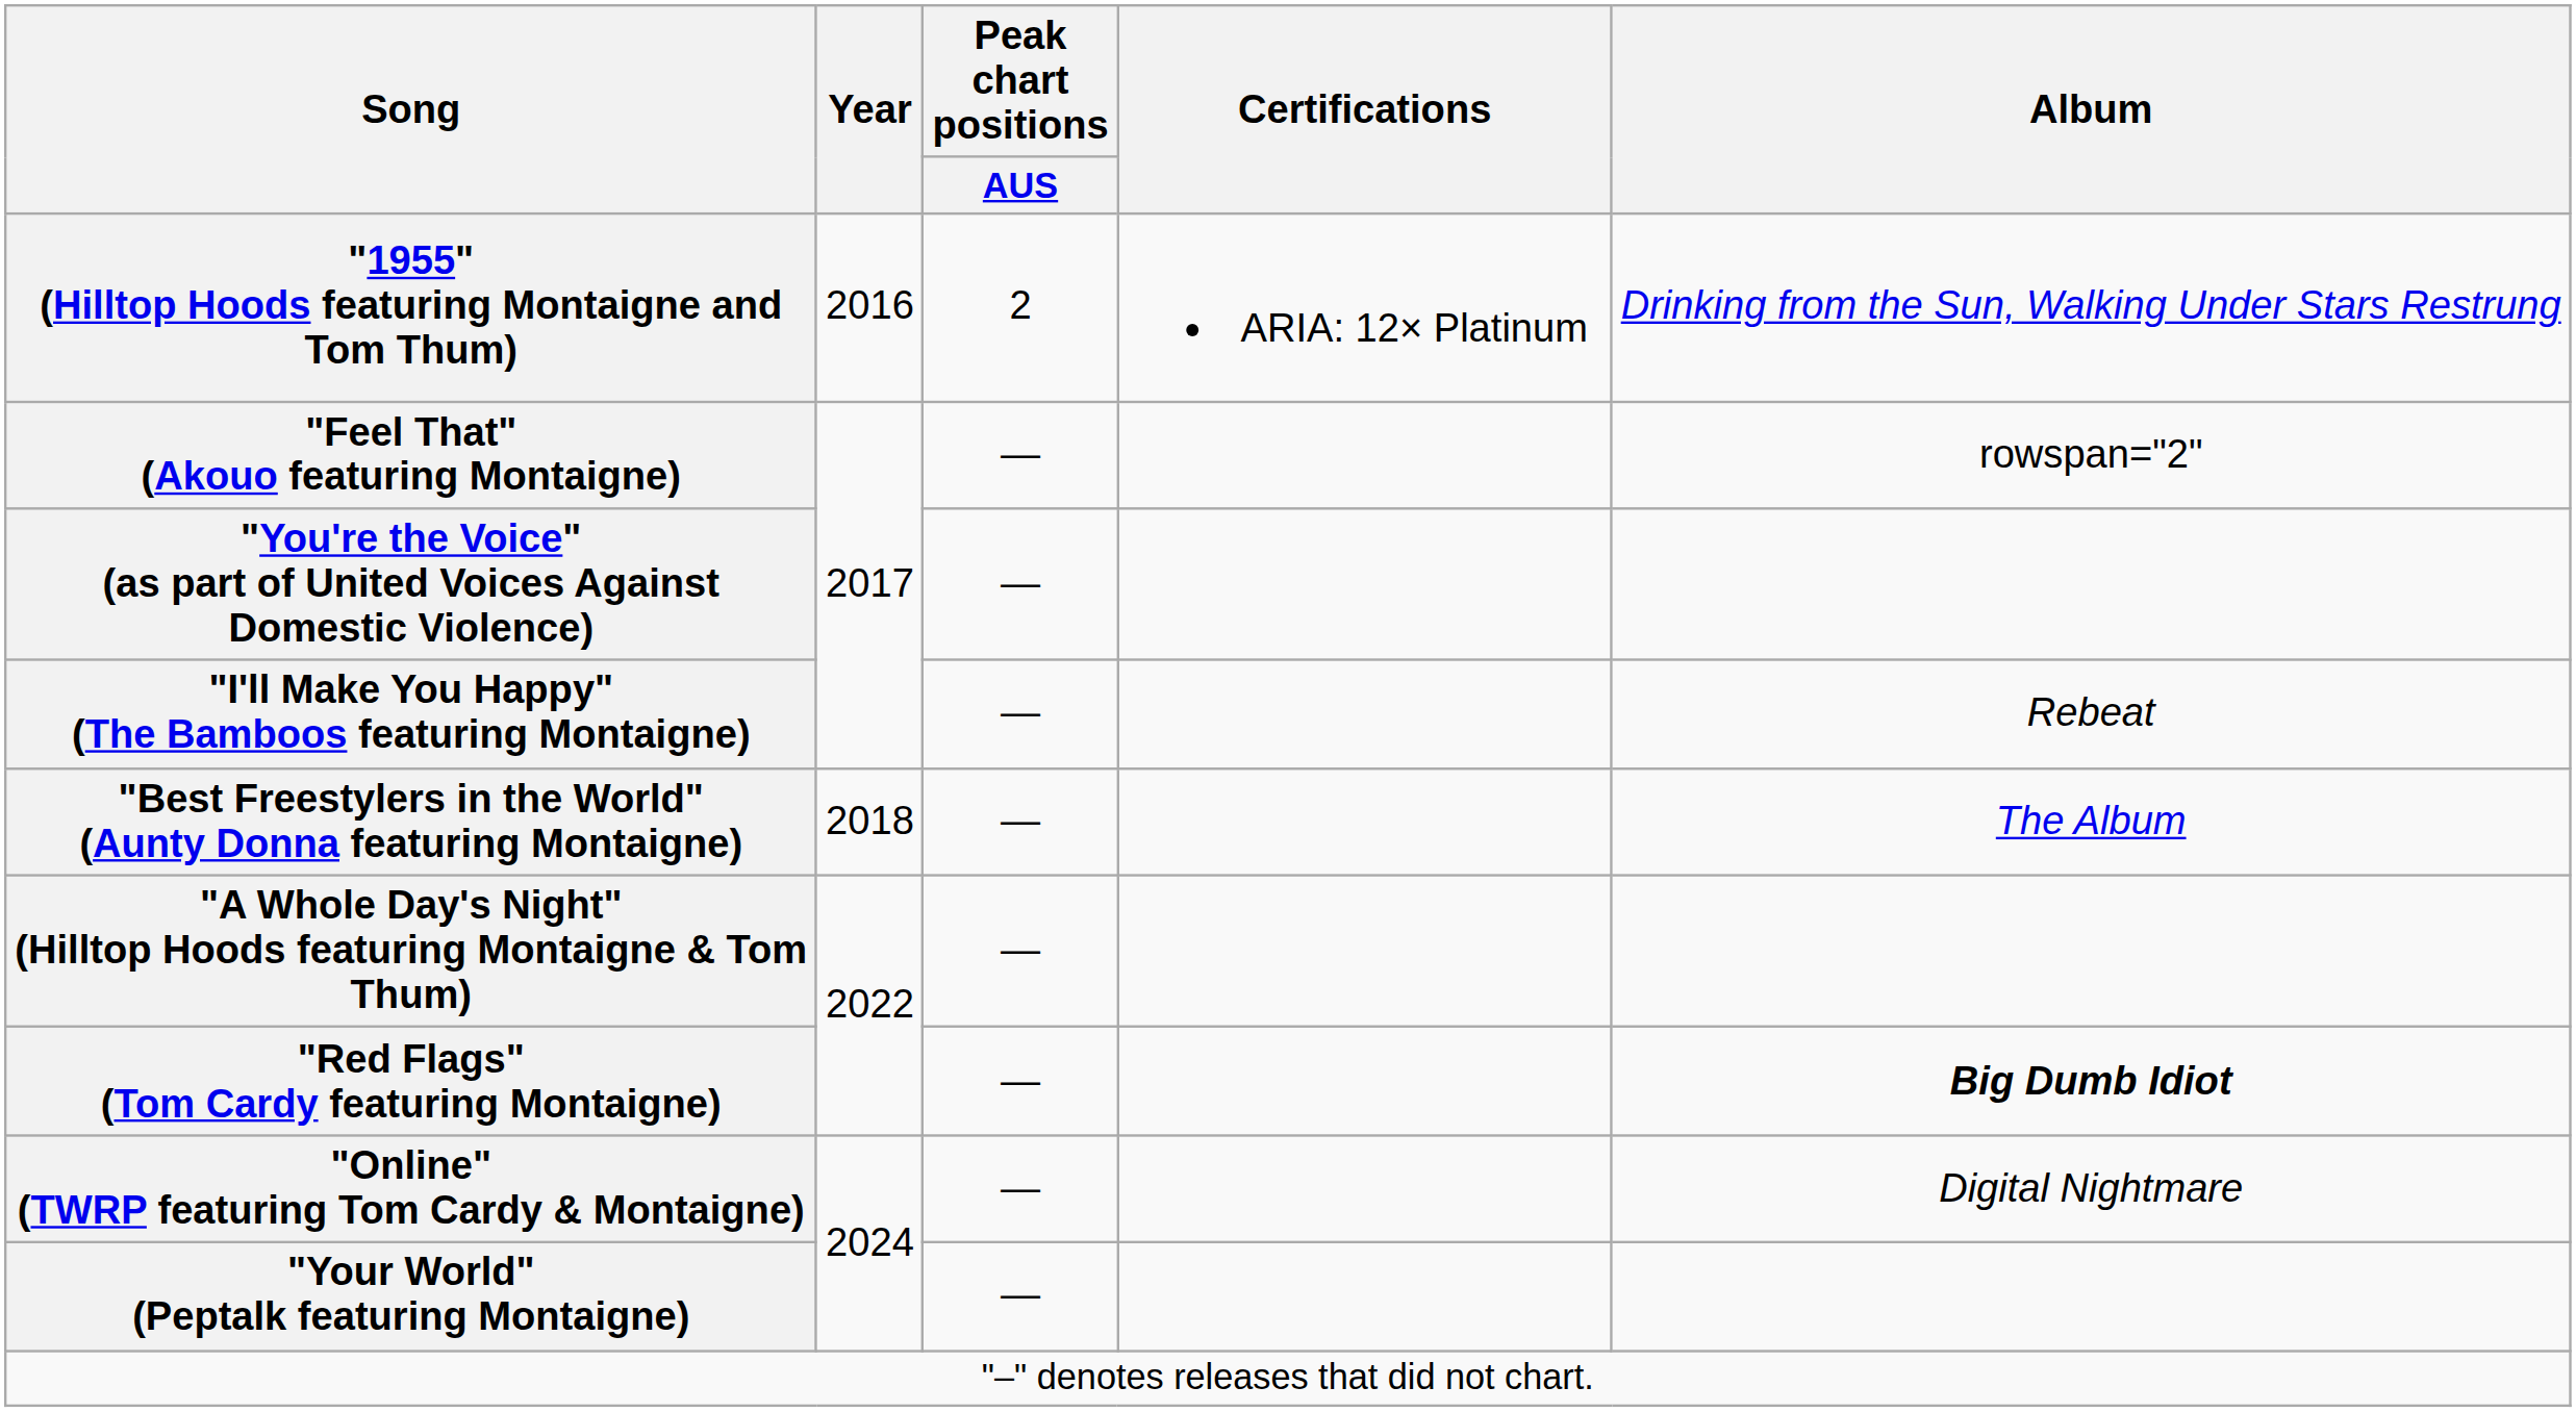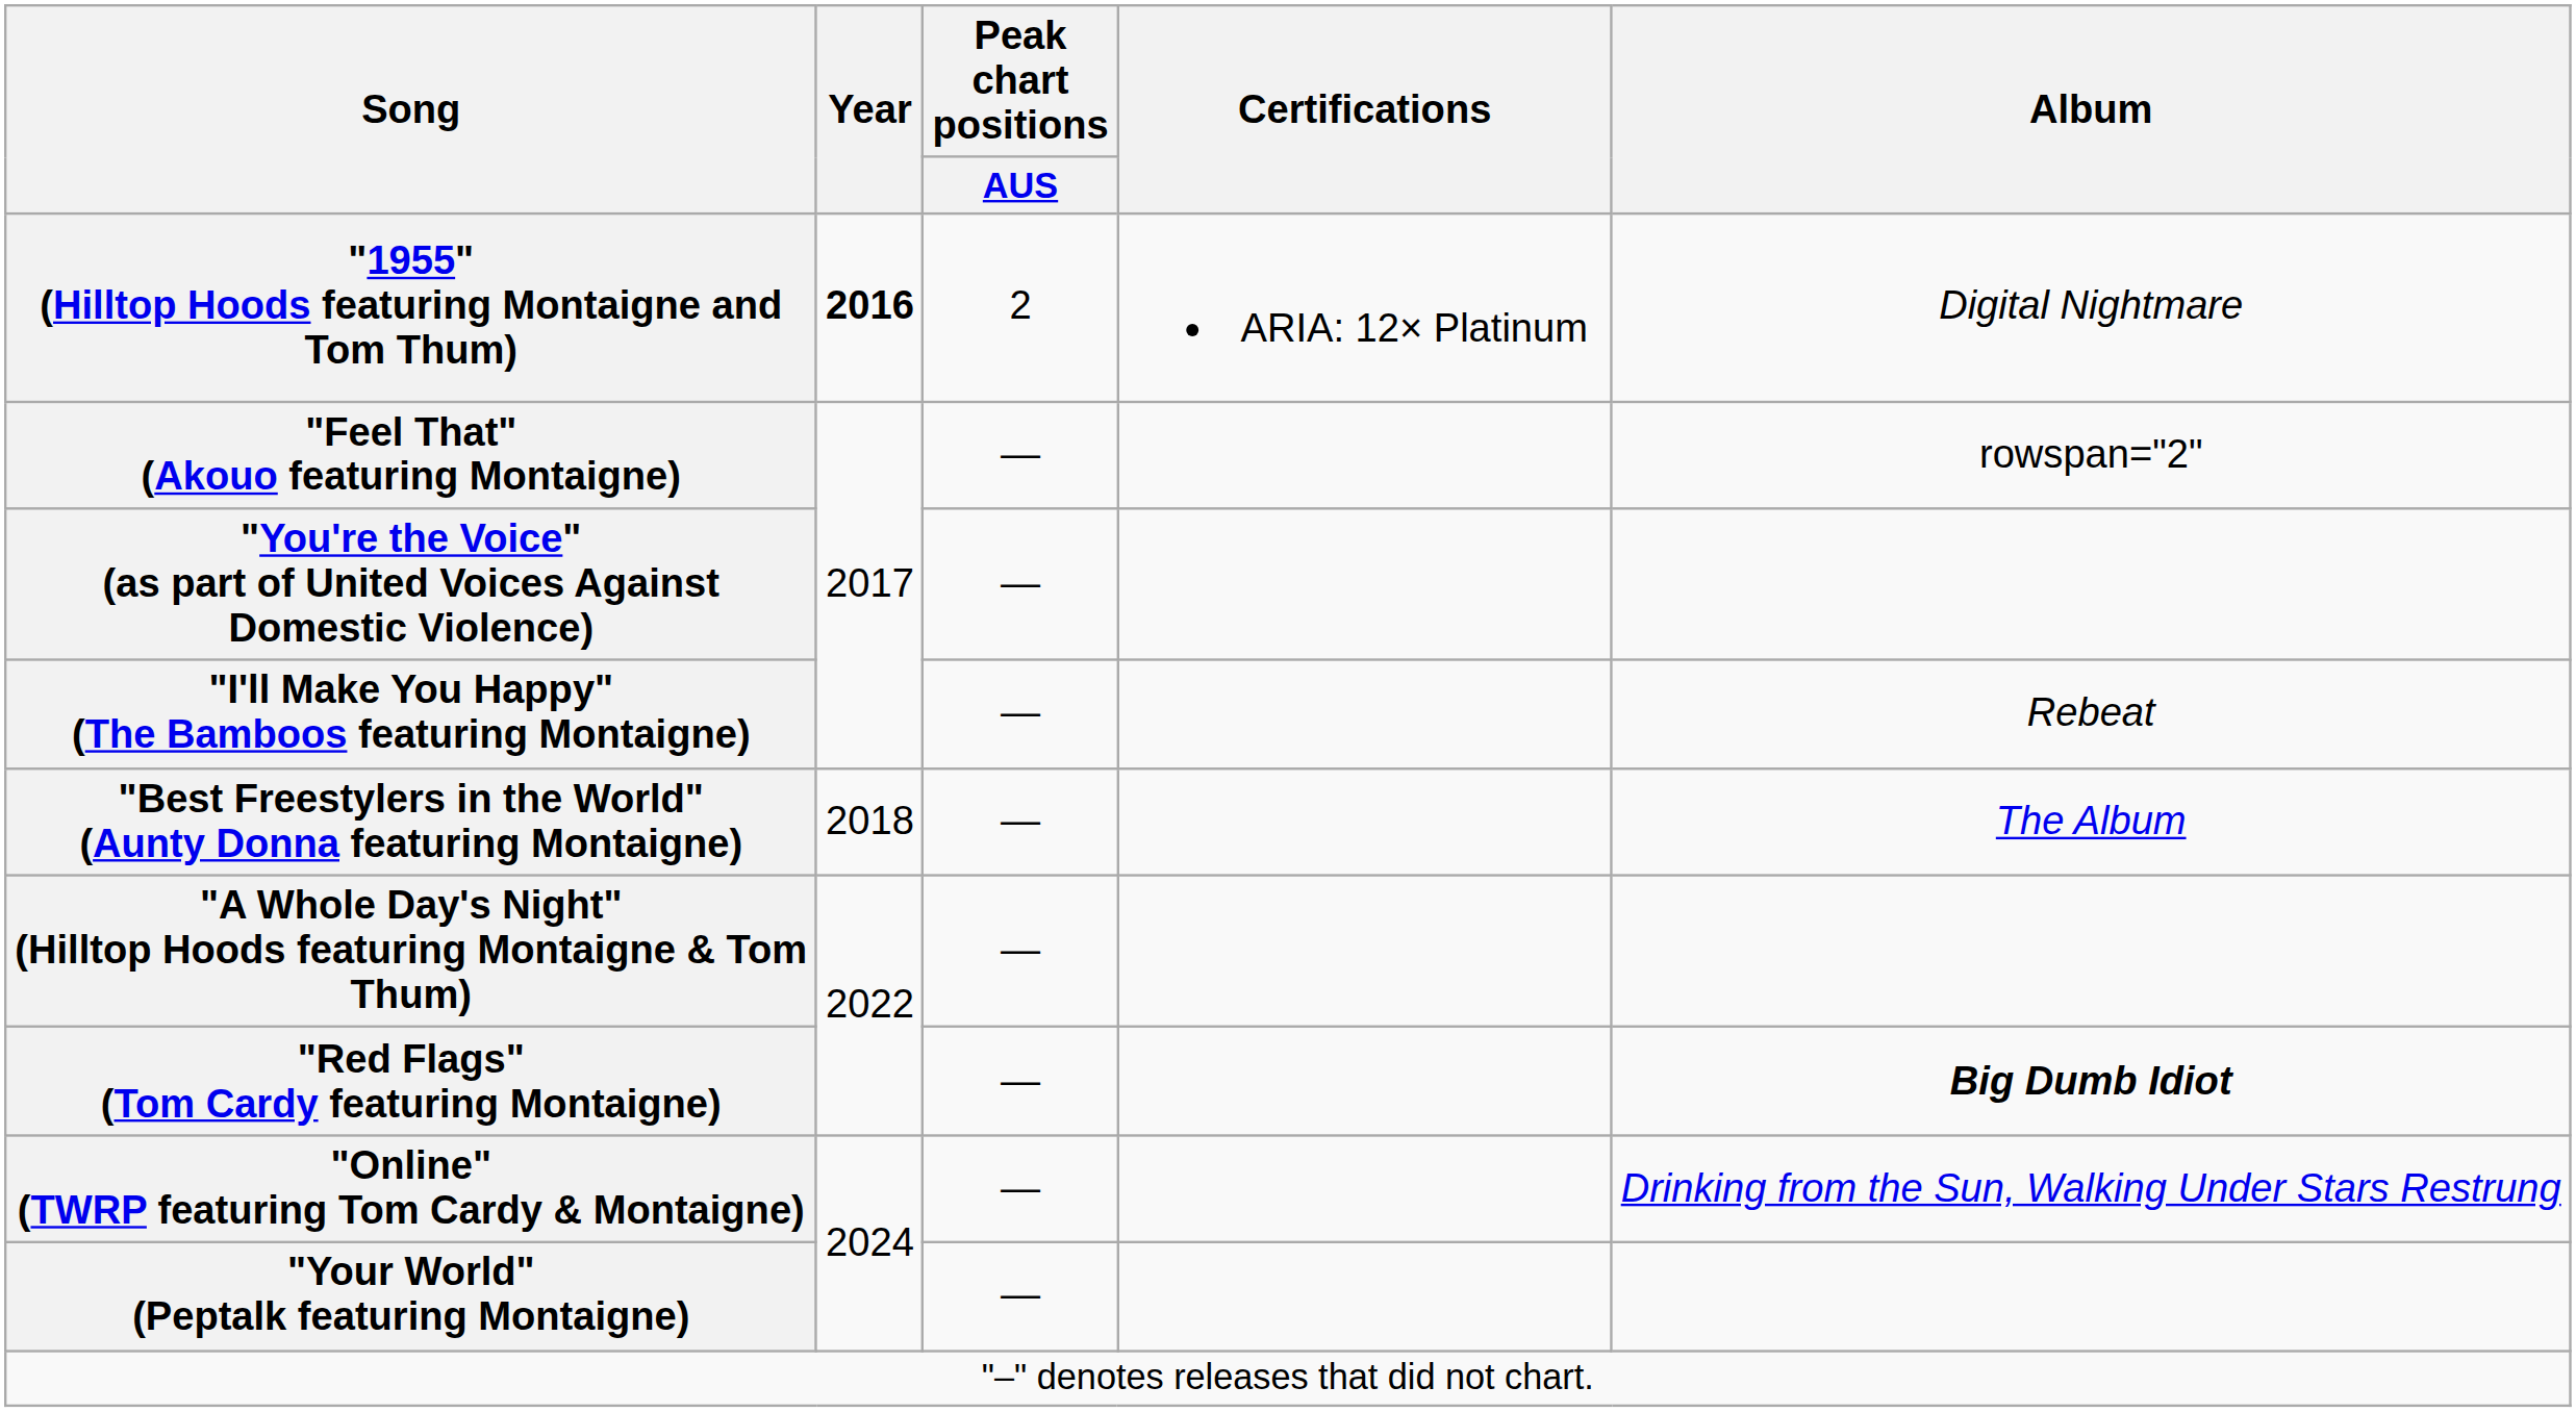"1955" (Hilltop Hoods featuring Montaigne and Tom Thum) | Year: normal -> bold
"1955" (Hilltop Hoods featuring Montaigne and Tom Thum) | Album: Drinking from the Sun, Walking Under Stars Restrung -> Digital Nightmare
"Online" (TWRP featuring Tom Cardy & Montaigne) | Album: Digital Nightmare -> Drinking from the Sun, Walking Under Stars Restrung
